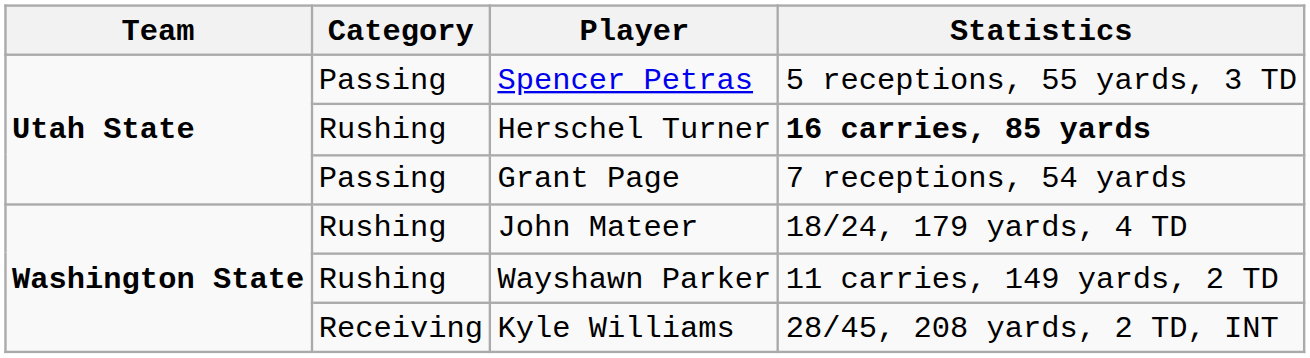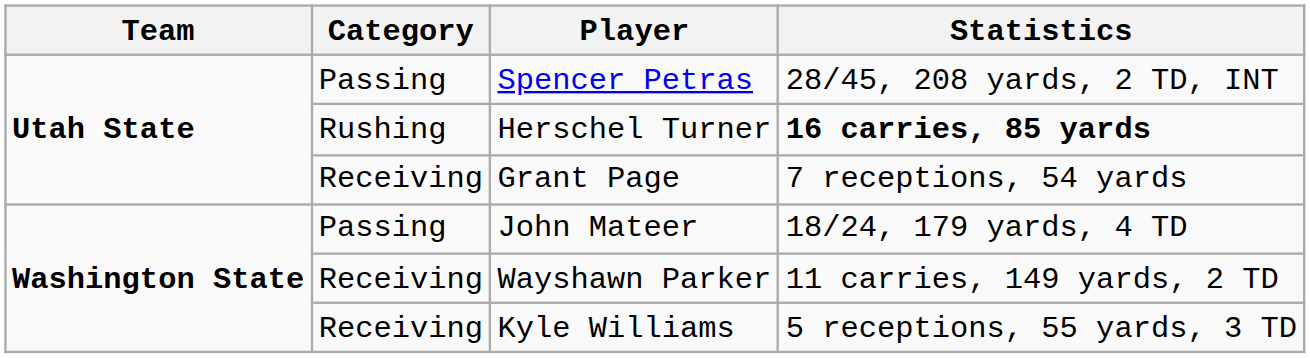Spencer Petras | Statistics: 5 receptions, 55 yards, 3 TD -> 28/45, 208 yards, 2 TD, INT
Grant Page | Category: Passing -> Receiving
John Mateer | Category: Rushing -> Passing
Wayshawn Parker | Category: Rushing -> Receiving
Kyle Williams | Statistics: 28/45, 208 yards, 2 TD, INT -> 5 receptions, 55 yards, 3 TD
